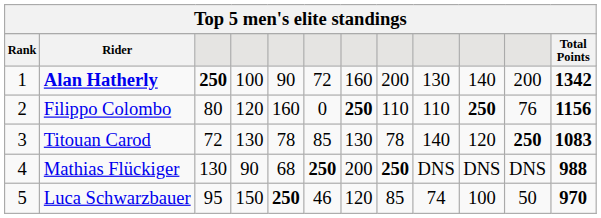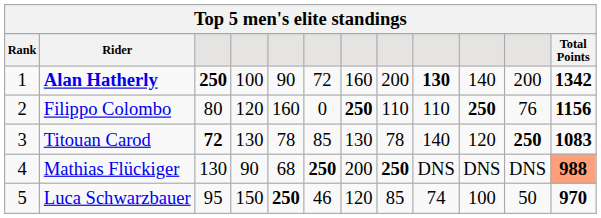Alan Hatherly | column 9: normal -> bold
Titouan Carod | column 3: normal -> bold
Mathias Flückiger | Total Points: no background -> lightsalmon background
